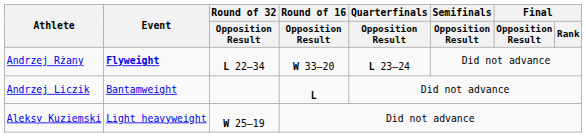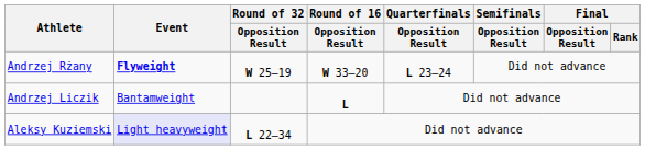Andrzej Rżany | Round of 32 / Opposition Result: L 22–34 -> W 25–19
Aleksy Kuziemski | Event: no background -> lavender background
Aleksy Kuziemski | Round of 32 / Opposition Result: W 25–19 -> L 22–34
